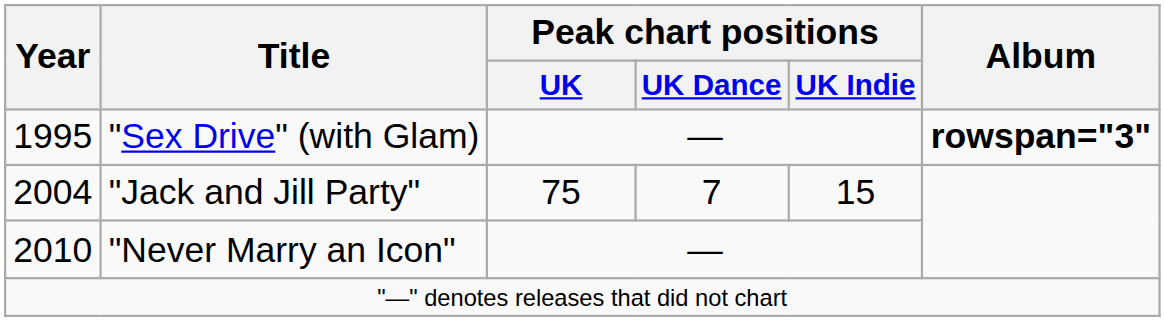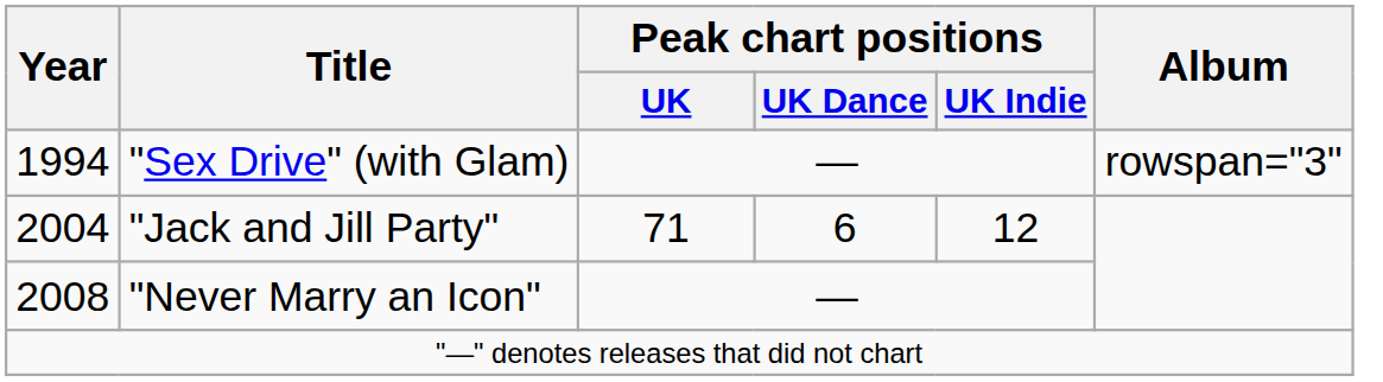"Sex Drive" (with Glam) | Year: 1995 -> 1994
"Sex Drive" (with Glam) | Album: bold -> normal
"Jack and Jill Party" | Peak chart positions / UK: 75 -> 71
"Jack and Jill Party" | Peak chart positions / UK Dance: 7 -> 6
"Jack and Jill Party" | Peak chart positions / UK Indie: 15 -> 12
"Never Marry an Icon" | Year: 2010 -> 2008
